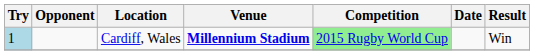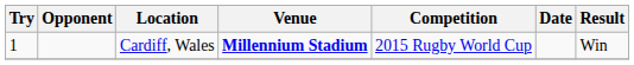Cardiff, Wales | Try: lightblue background -> no background
Cardiff, Wales | Competition: lightgreen background -> no background
